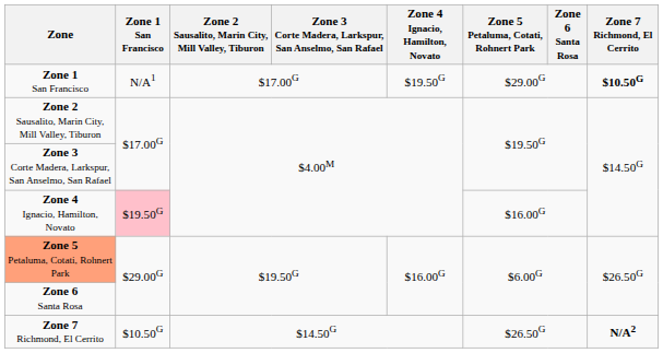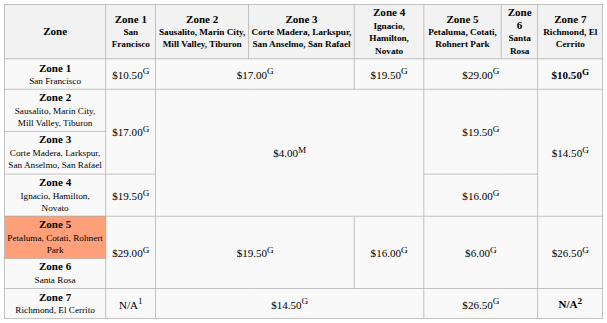row 2 | Zone 1 San Francisco: N/A1 -> $10.50G
row 5 | Zone 1 San Francisco: pink background -> no background
row 8 | Zone 1 San Francisco: $10.50G -> N/A1
